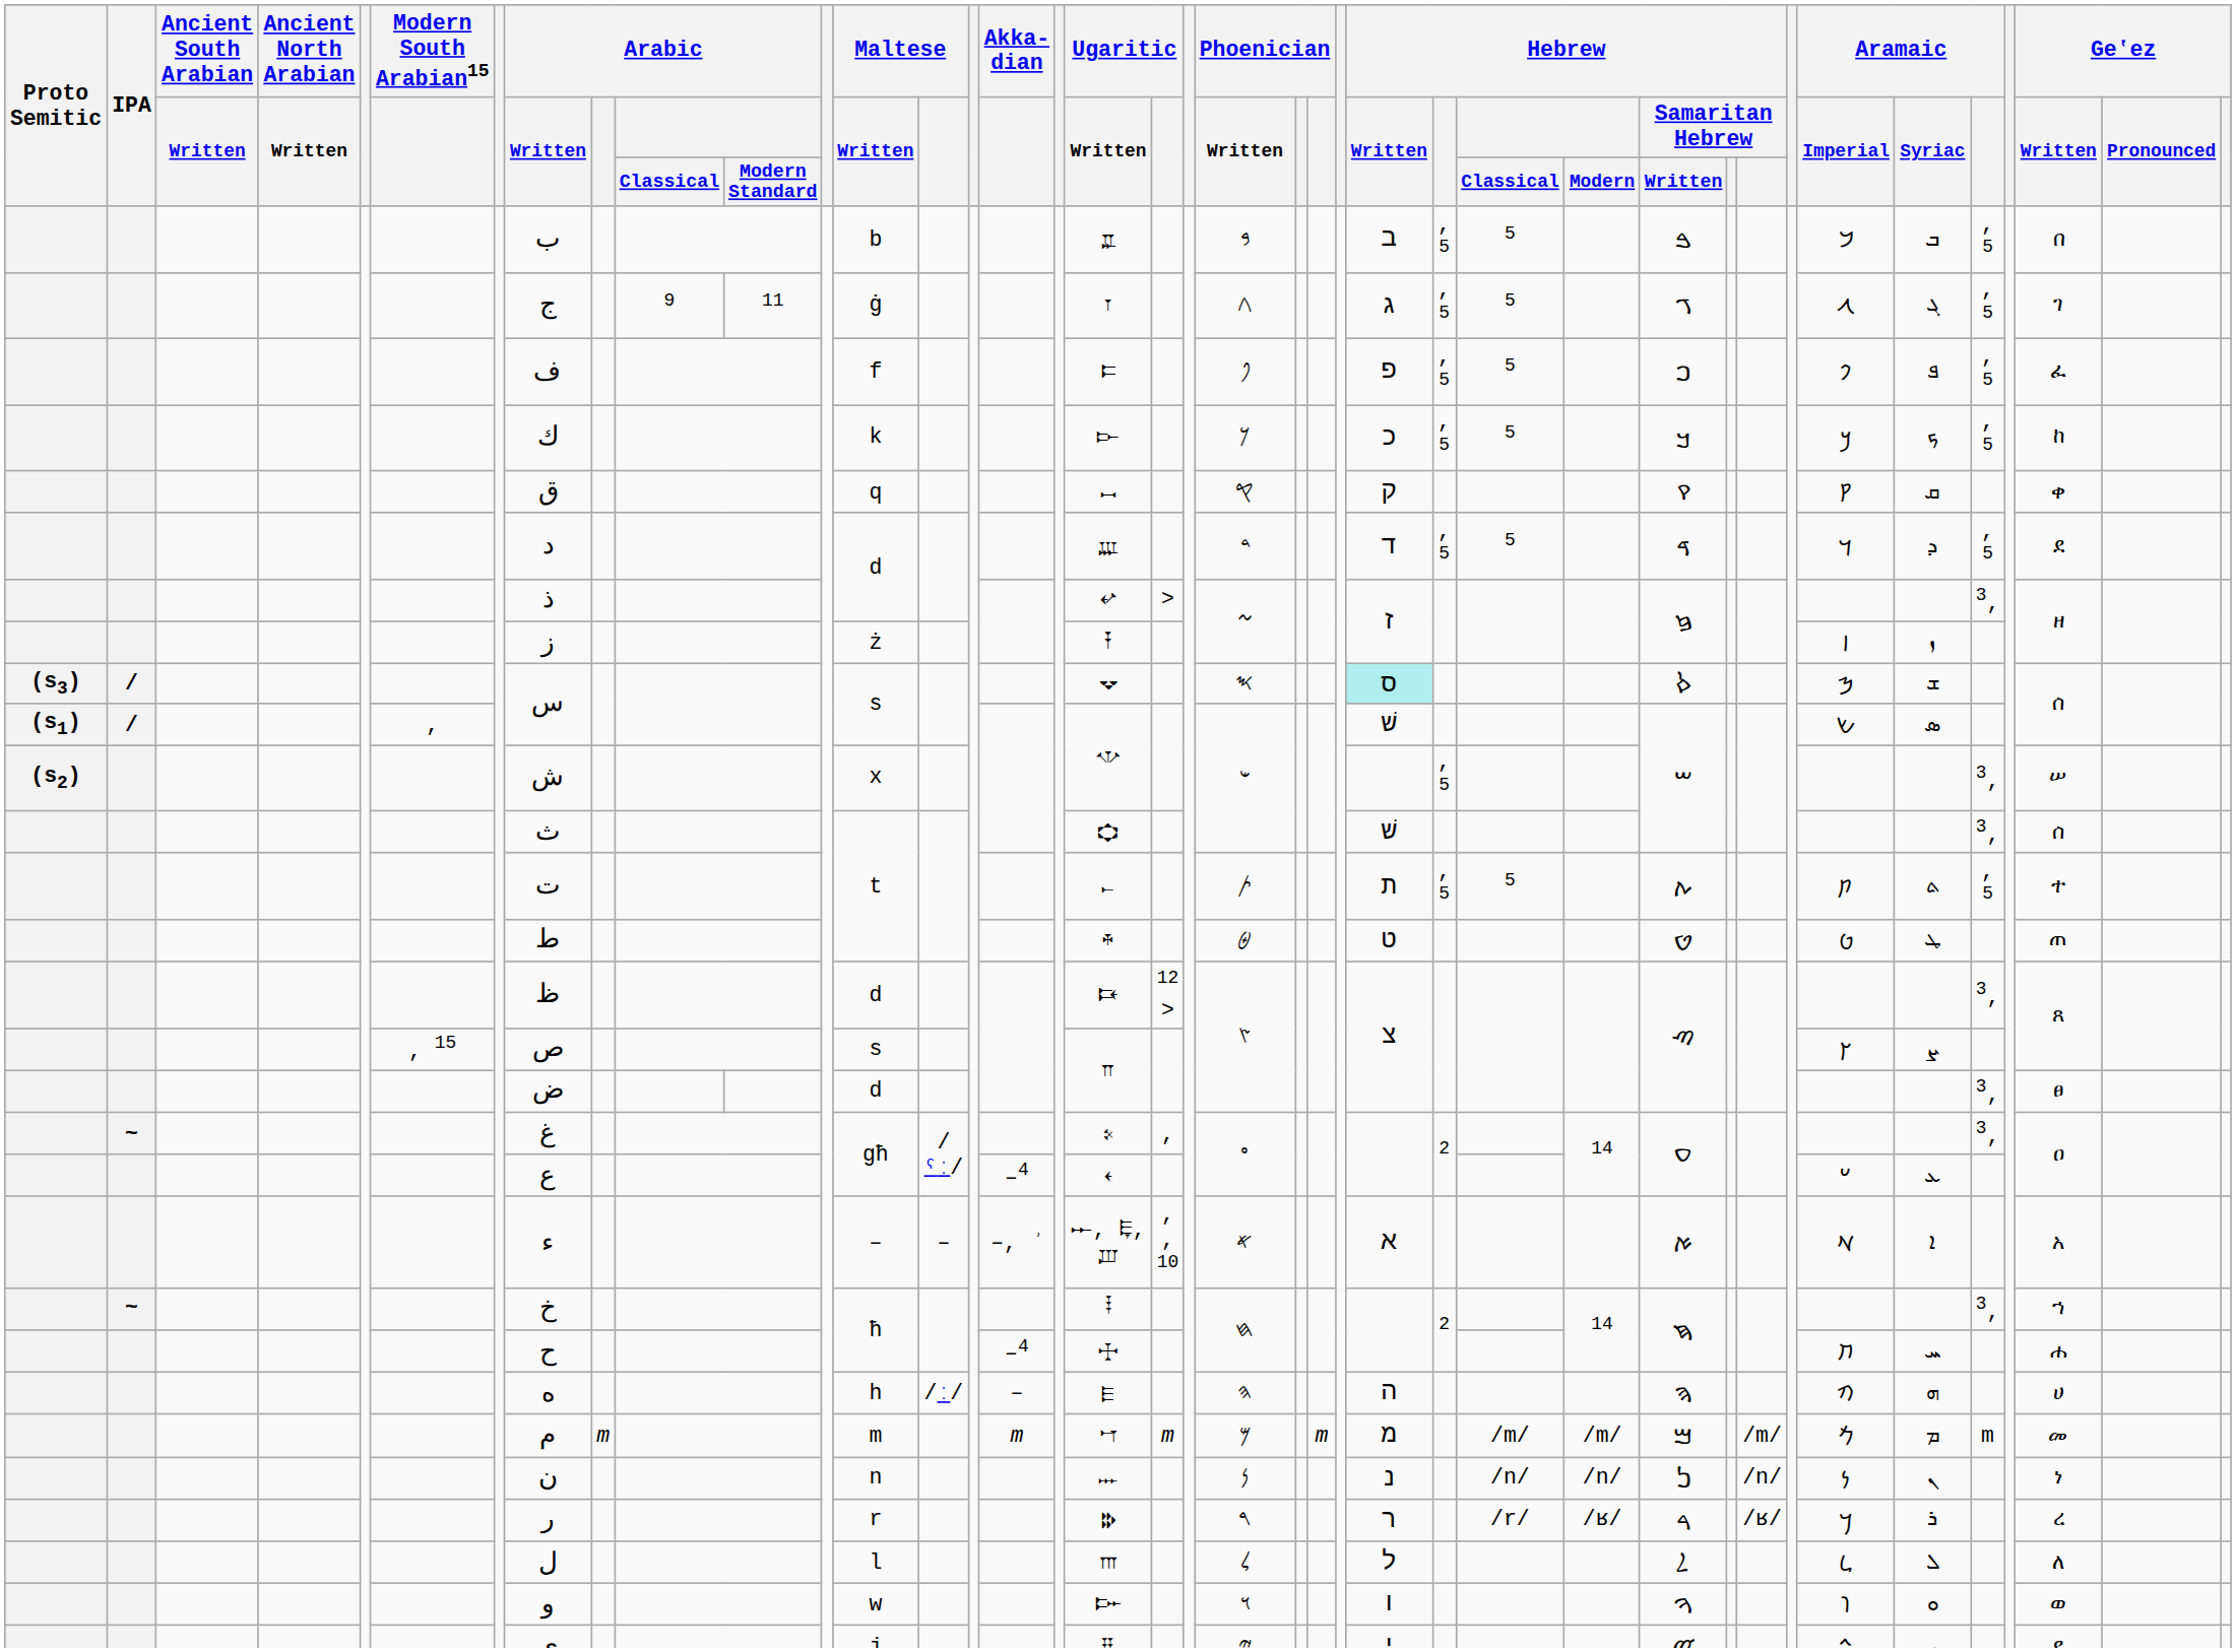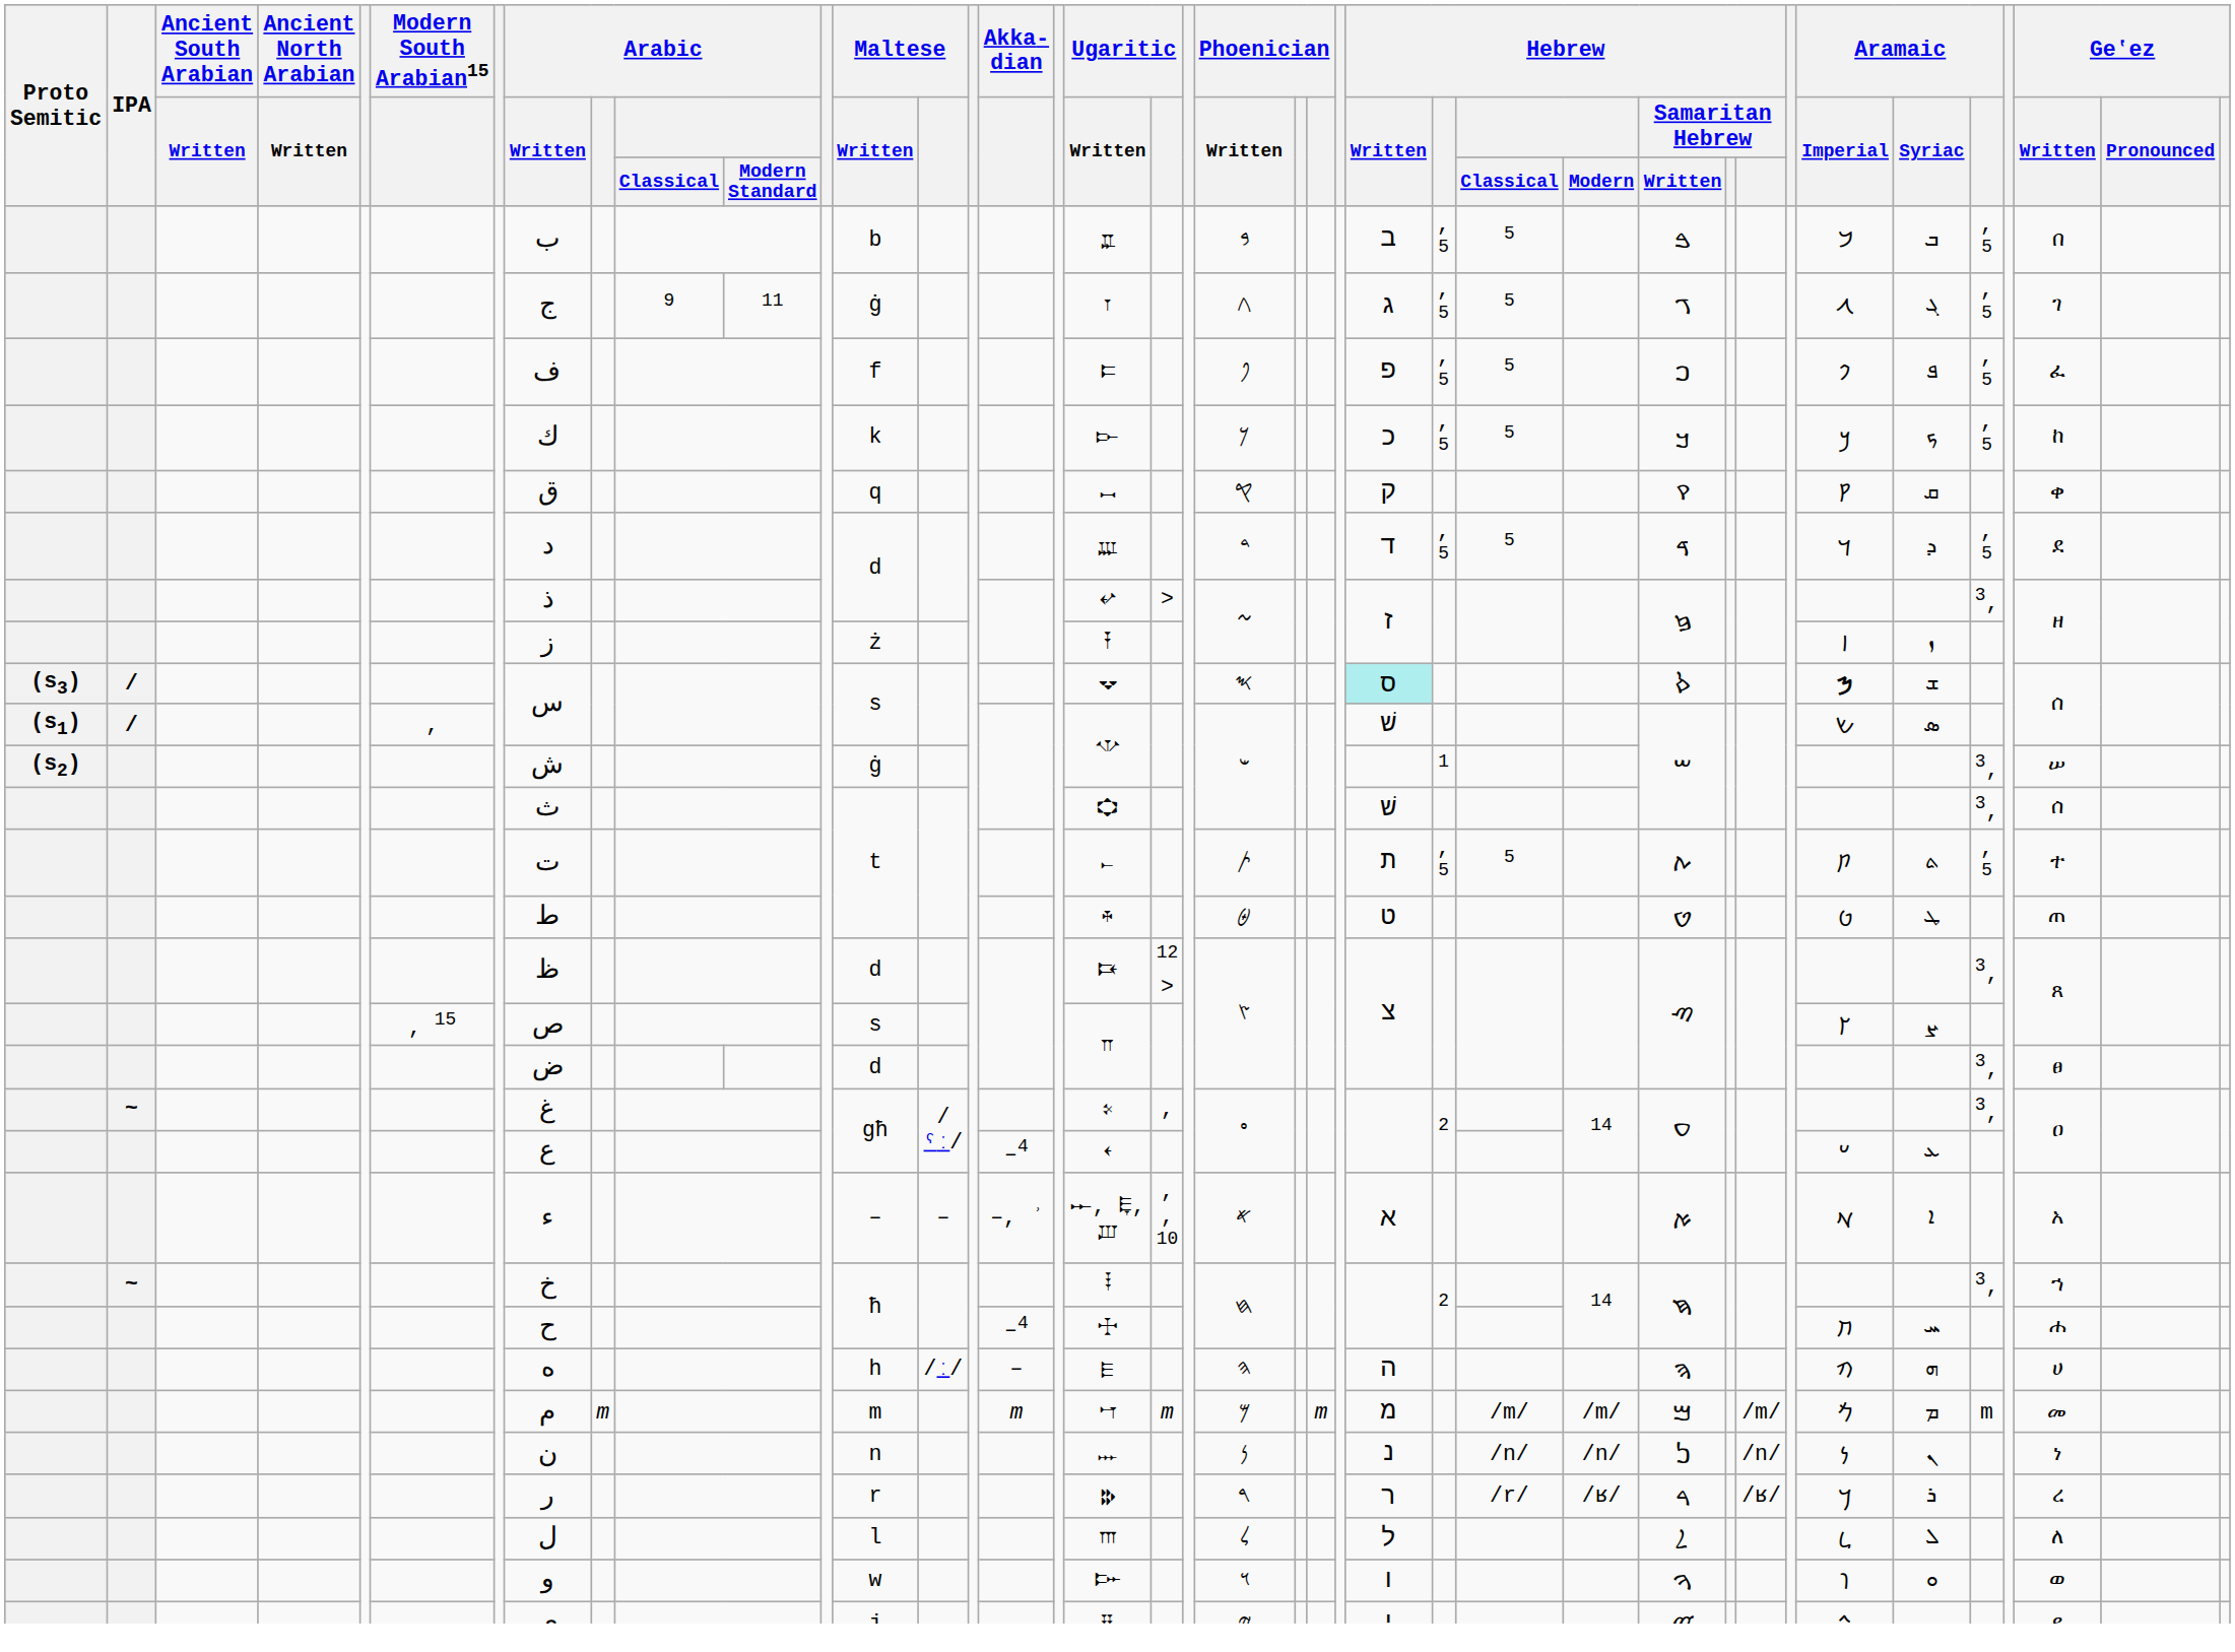(s3) | Aramaic / Imperial: normal -> bold
(s2) | Maltese / Written: x -> ġ
(s2) | Hebrew: , 5 -> 1
